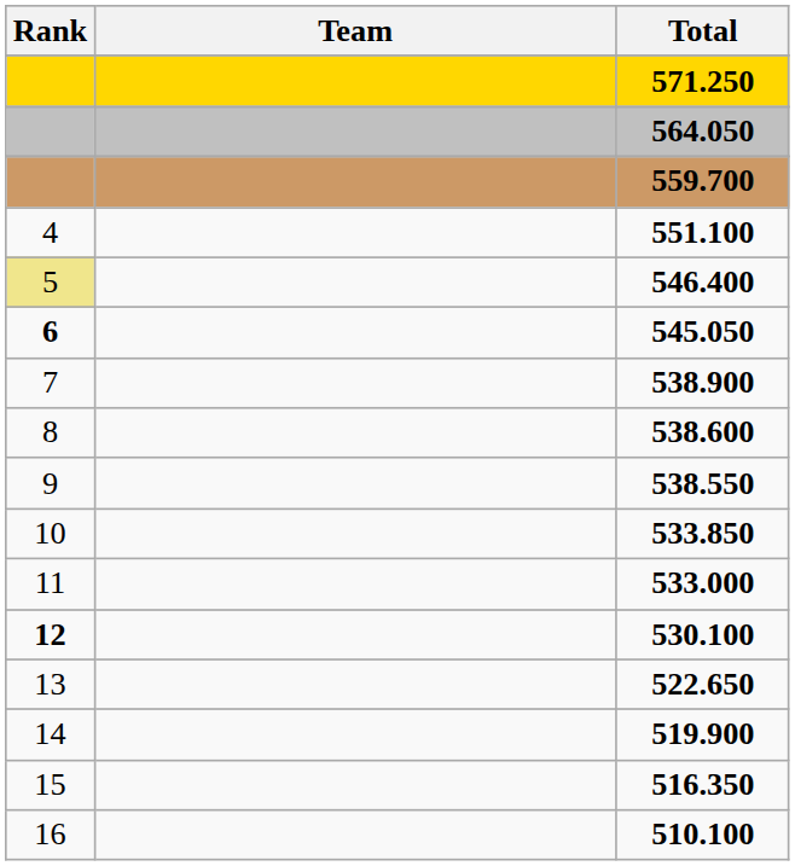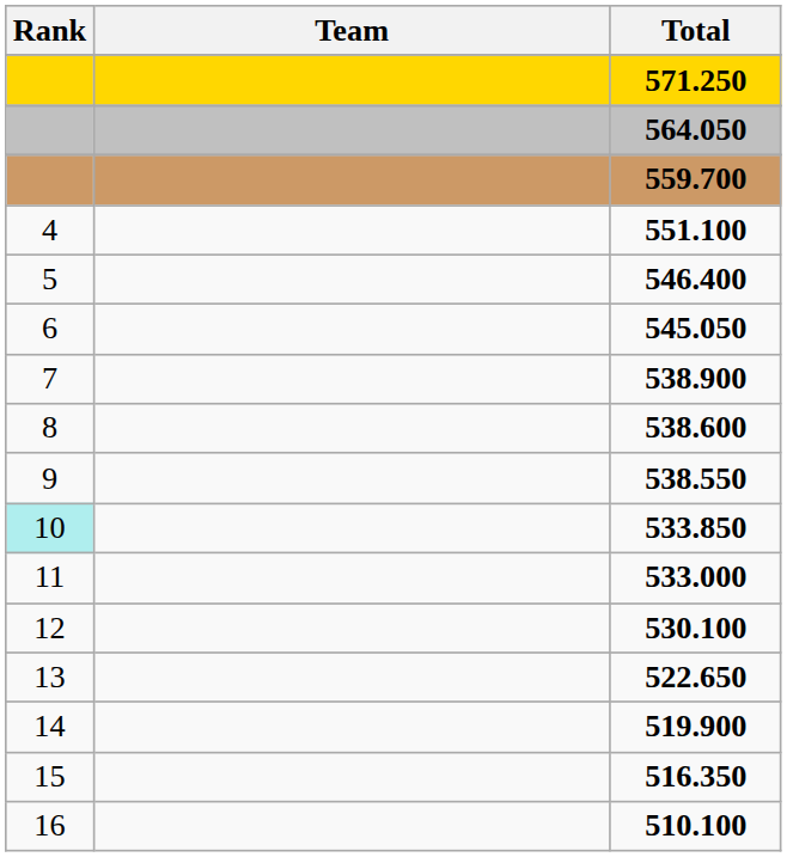546.400 | Rank: khaki background -> no background
545.050 | Rank: bold -> normal
533.850 | Rank: no background -> paleturquoise background
530.100 | Rank: bold -> normal
